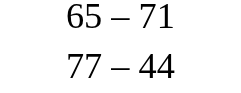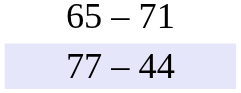77 – 44 | column 1: no background -> lavender background
